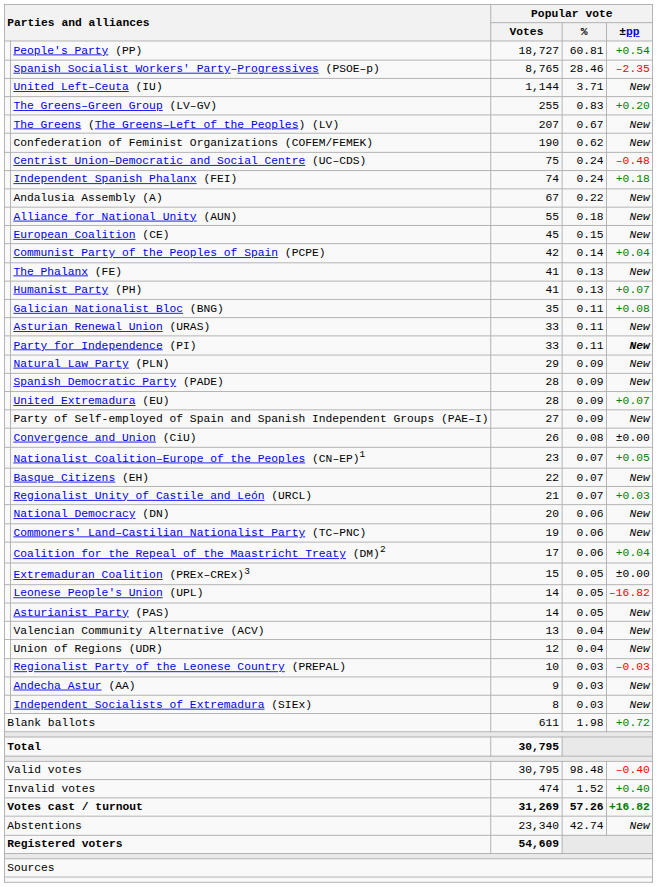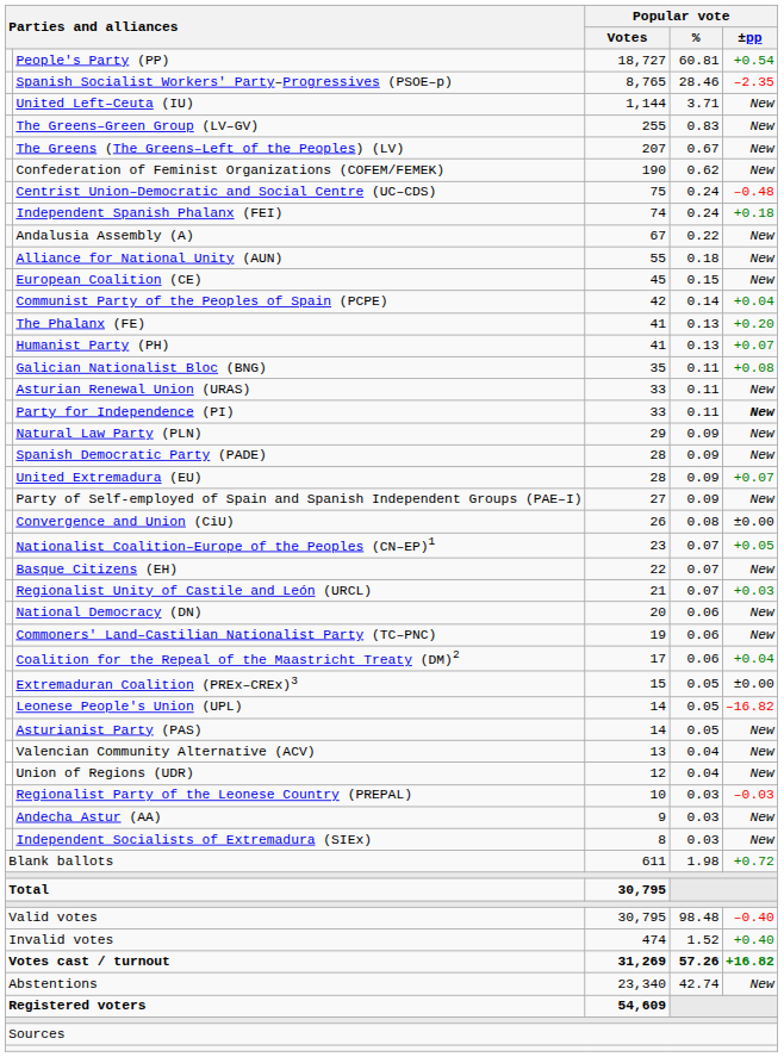The Greens–Green Group (LV–GV) | Popular vote / ±pp: +0.20 -> New
The Phalanx (FE) | Popular vote / ±pp: New -> +0.20
